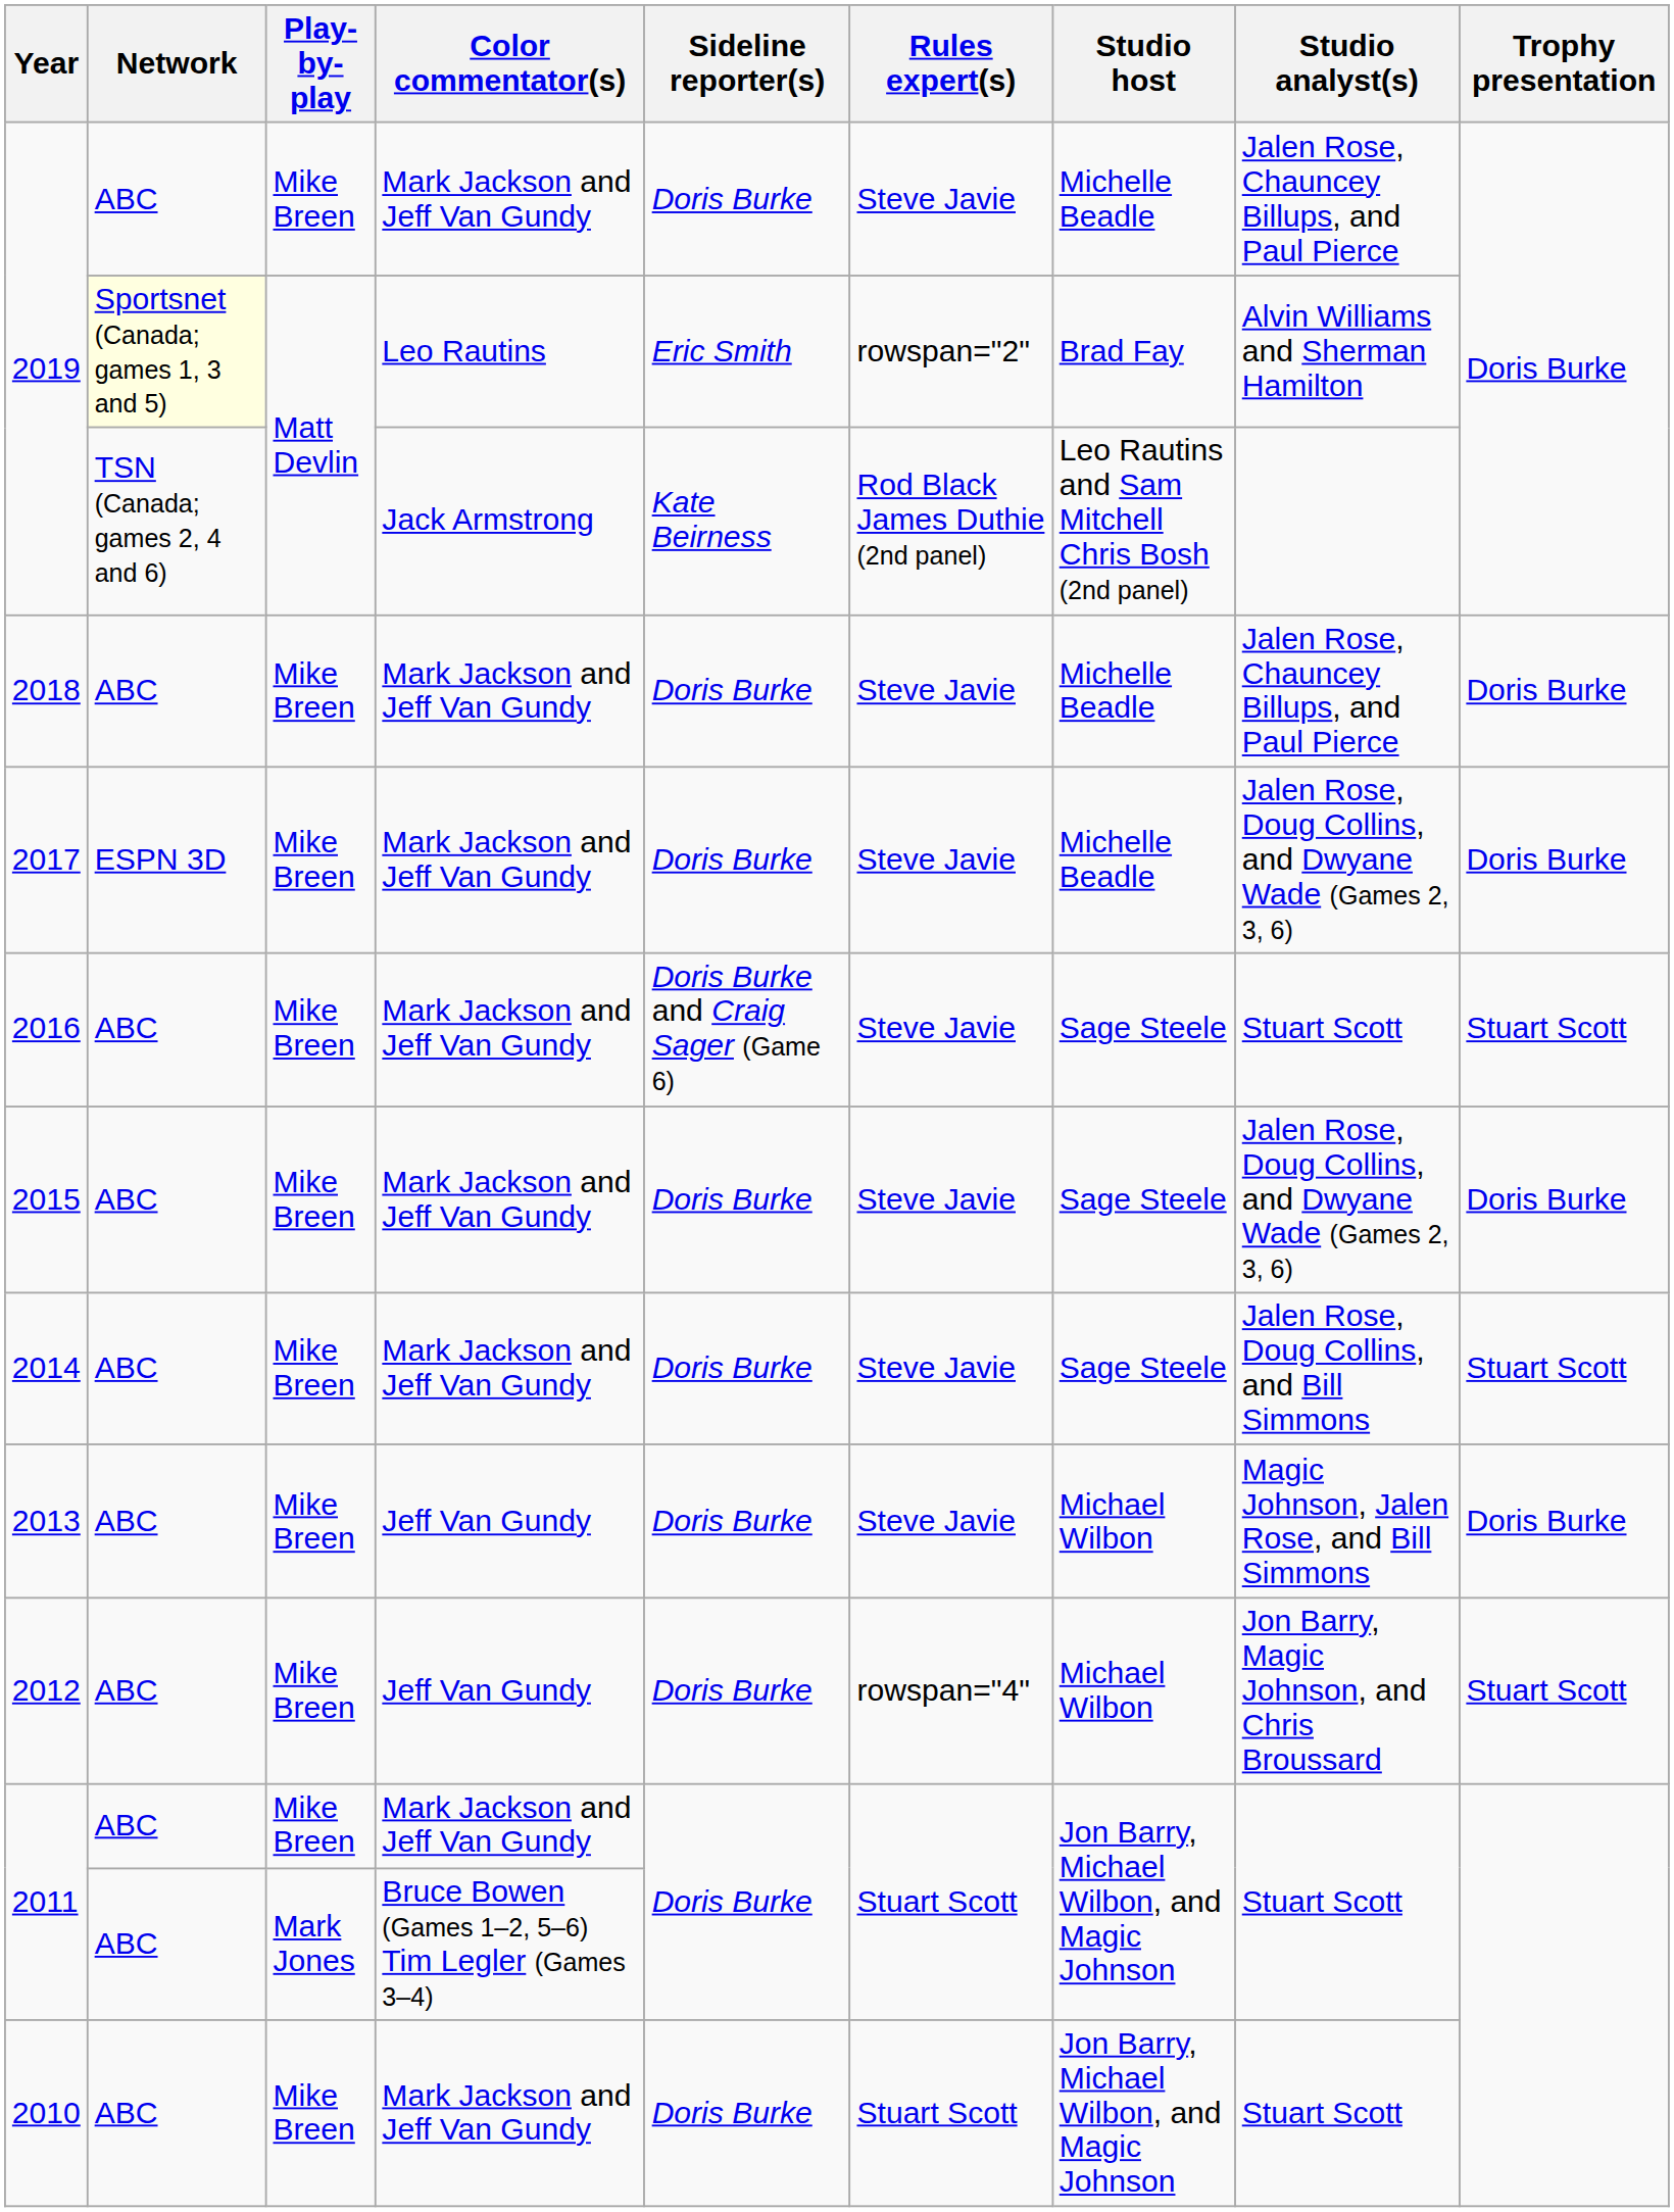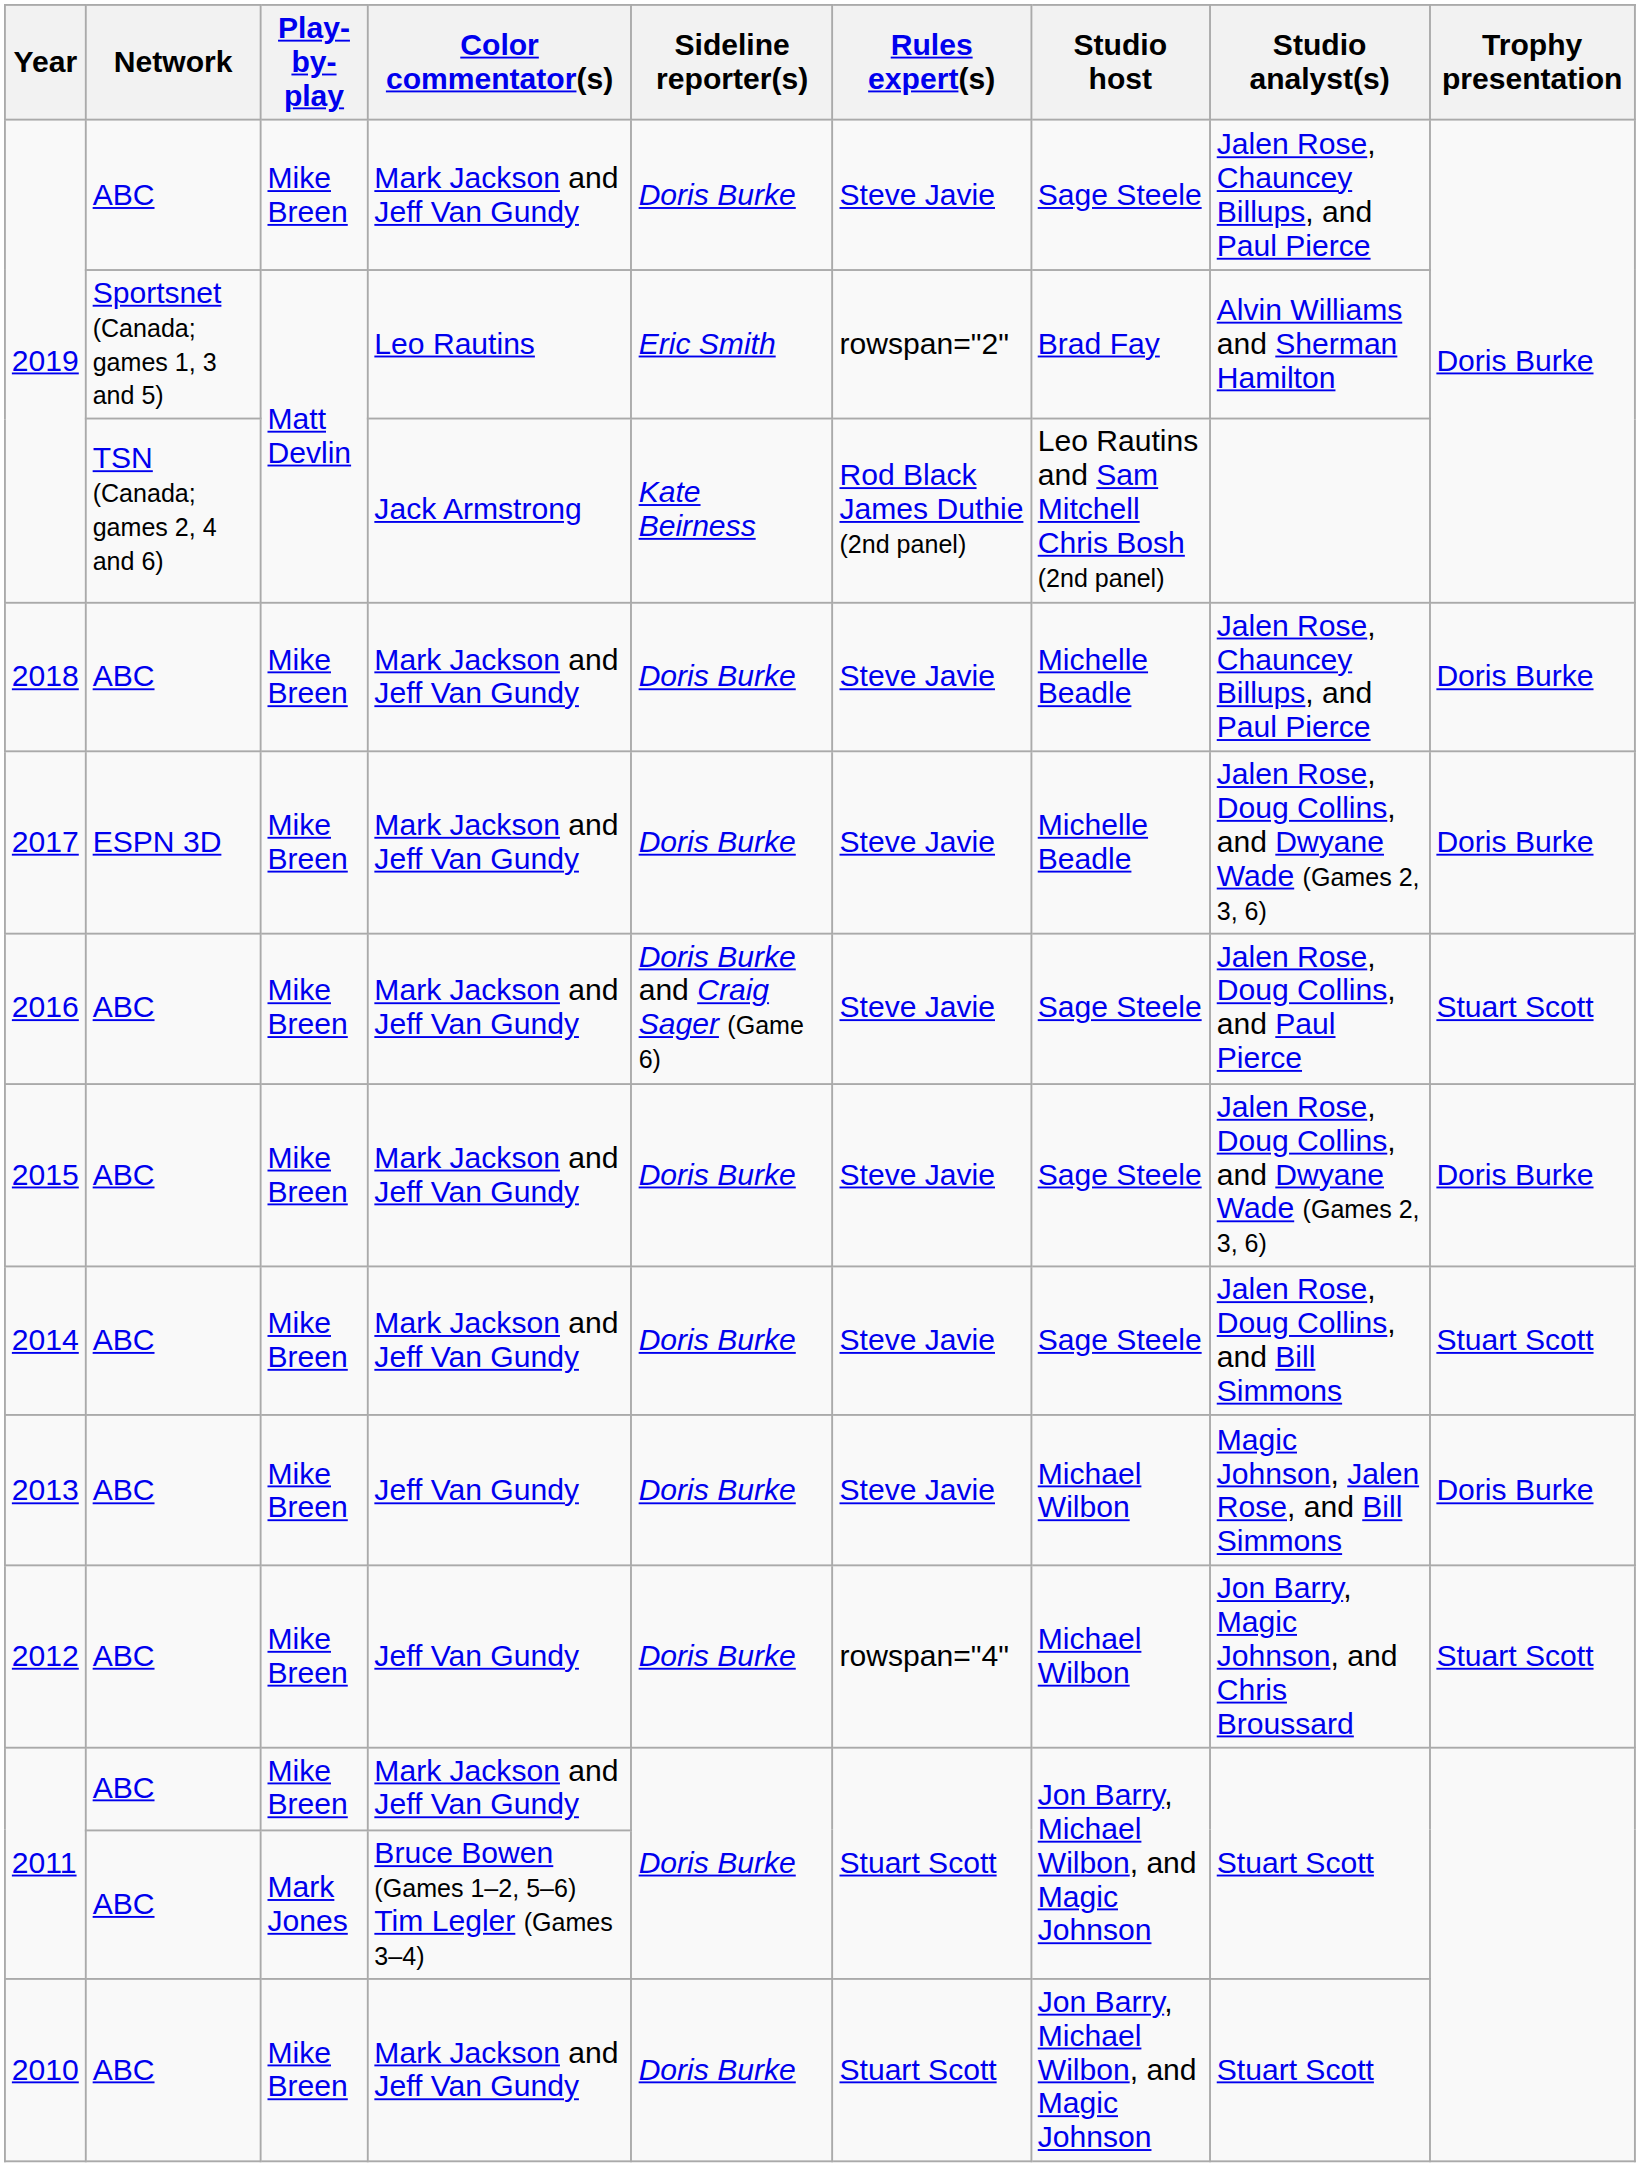2019 / Mark Jackson and Jeff Van Gundy | Studio host: Michelle Beadle -> Sage Steele
2019 / Leo Rautins | Network: lightyellow background -> no background
2016 | Studio analyst(s): Stuart Scott -> Jalen Rose, Doug Collins, and Paul Pierce
